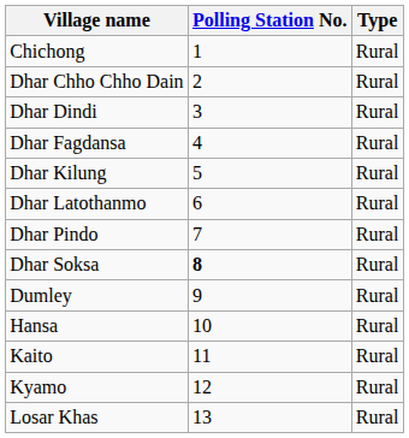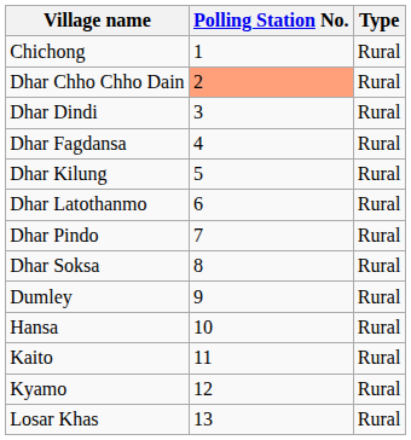Dhar Chho Chho Dain | Polling Station No.: no background -> lightsalmon background
Dhar Soksa | Polling Station No.: bold -> normal
